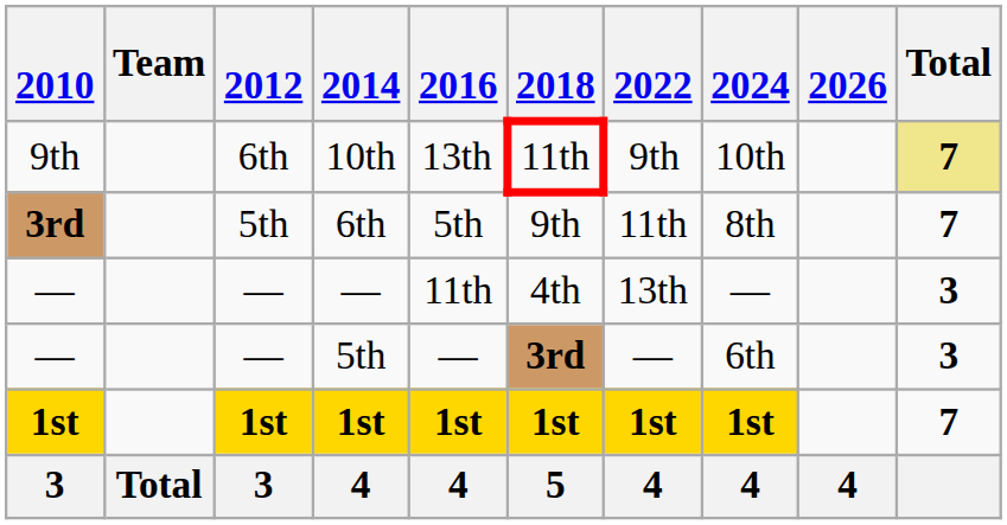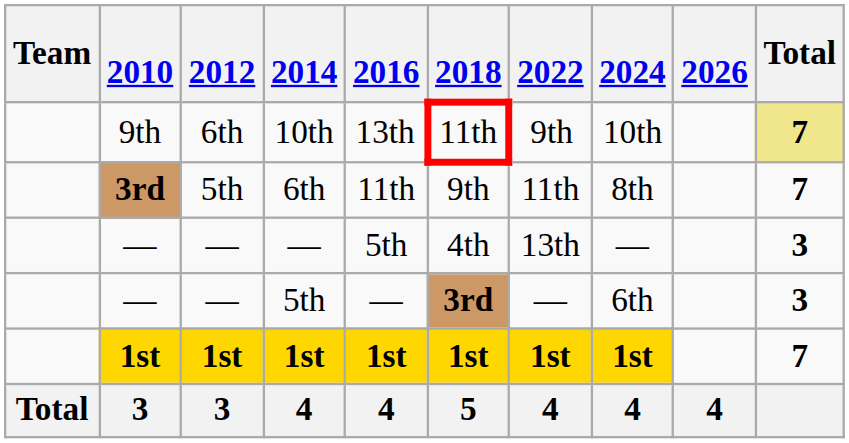columns swapped: Team <-> 2010
row 3 | 2016: 5th -> 11th
row 4 | 2016: 11th -> 5th
